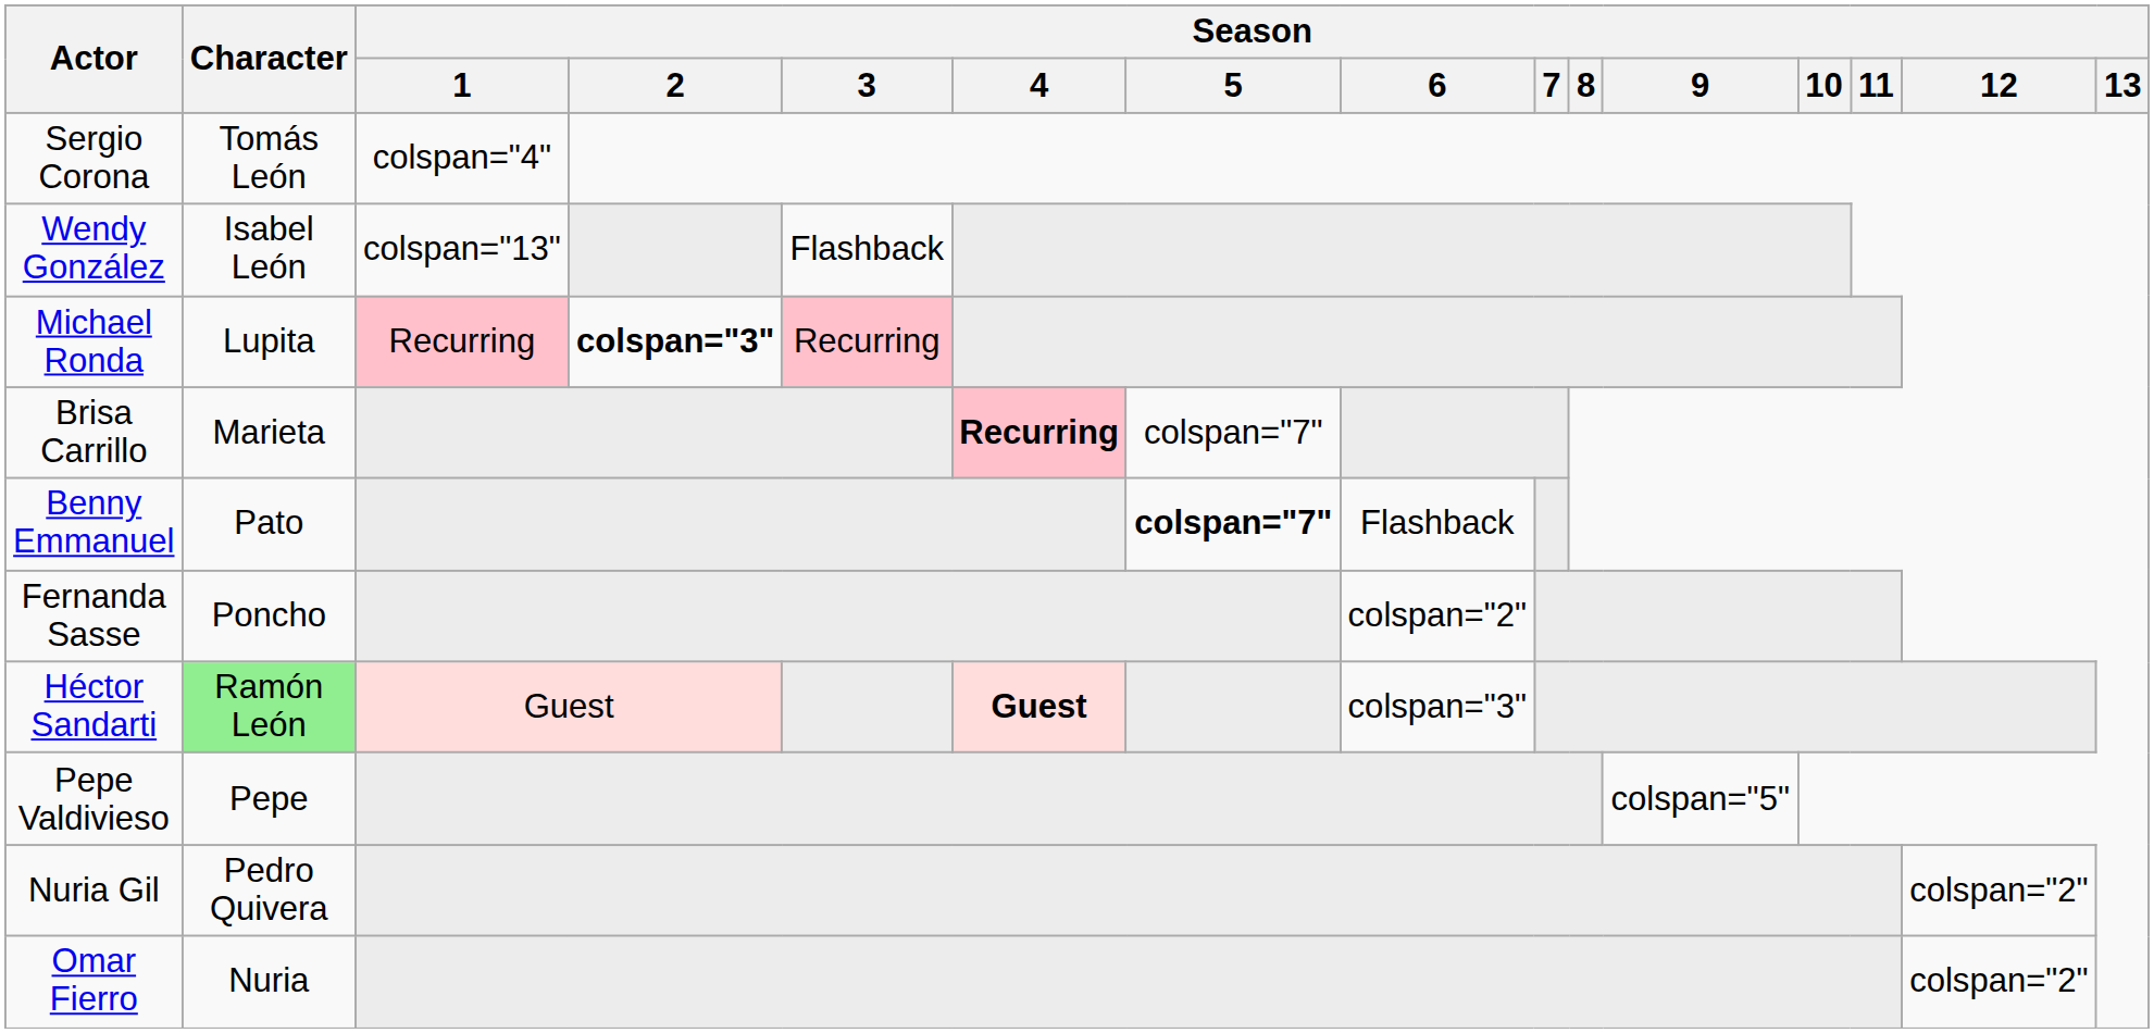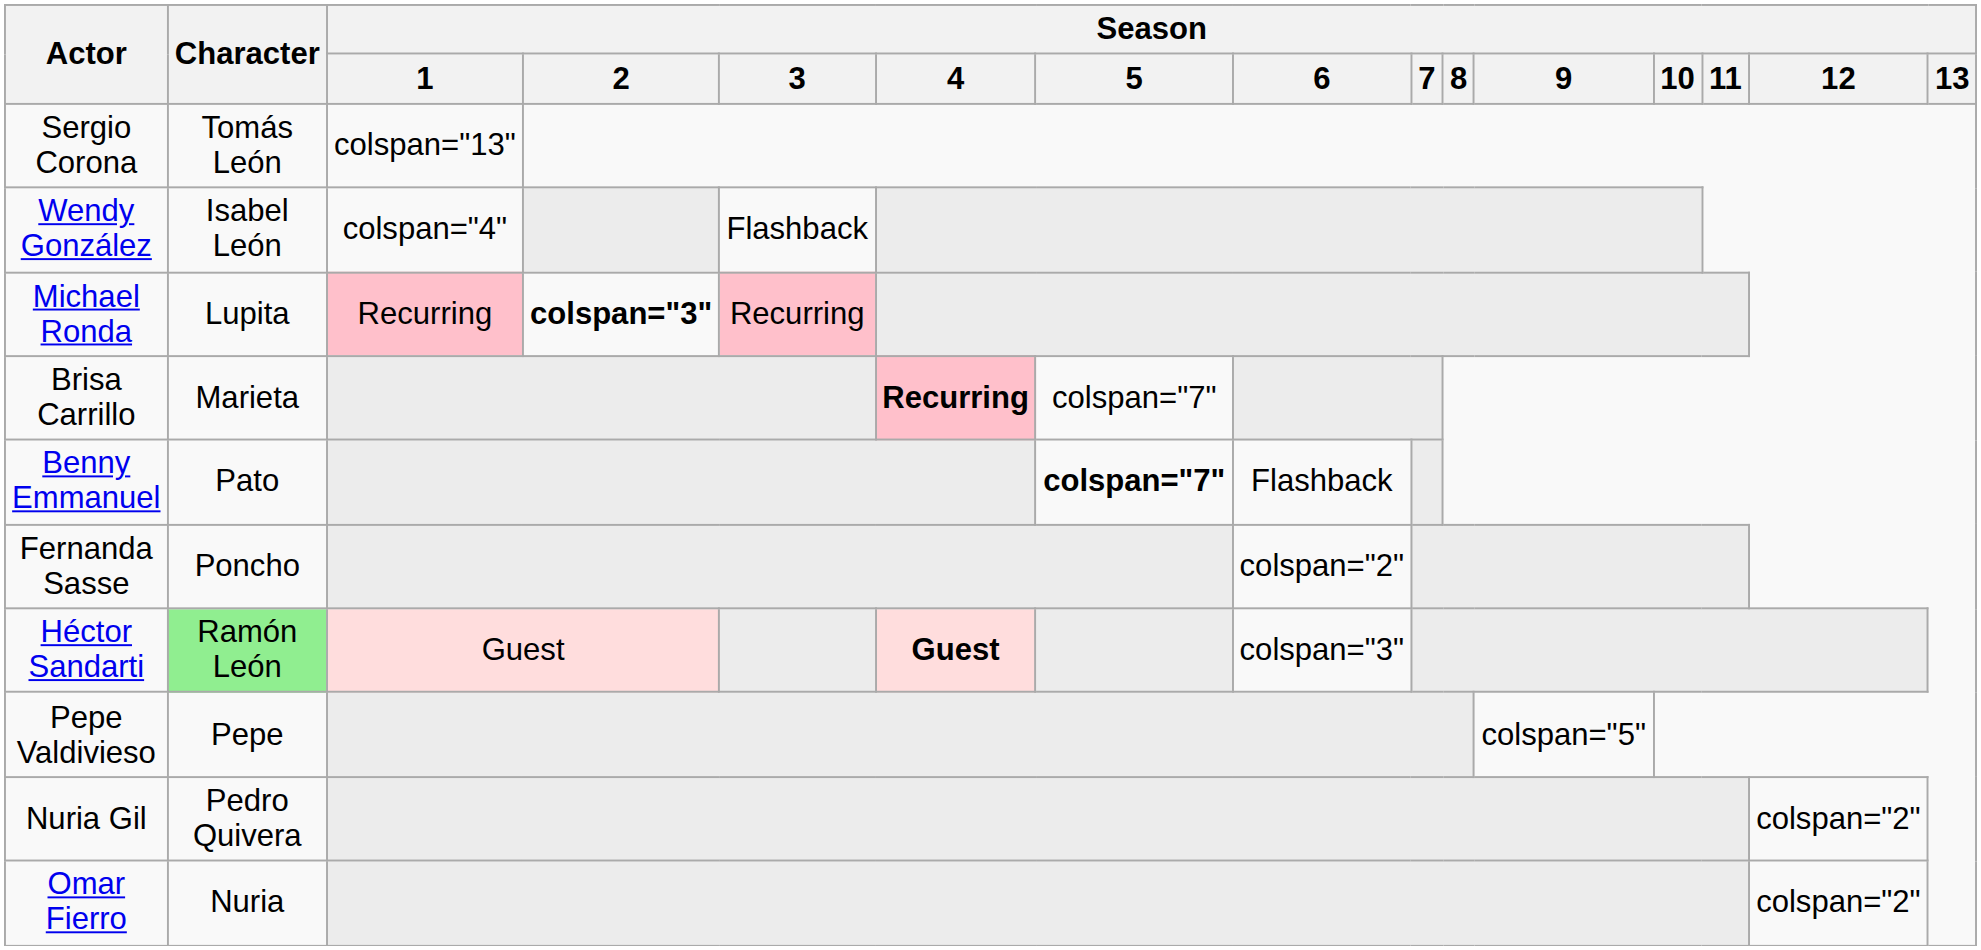Sergio Corona | Season / 1: colspan="4" -> colspan="13"
Wendy González | Season / 1: colspan="13" -> colspan="4"
